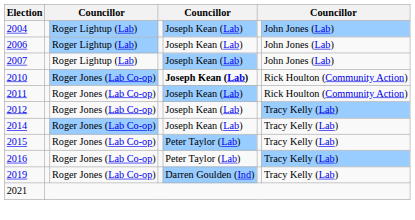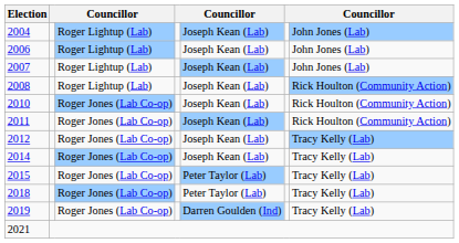+ row: 2008 | Roger Lightup (Lab) | Joseph Kean (Lab) | Rick Houlton (Community Action)
2010 | column 5: bold -> normal
- row: 2016 | Roger Jones (Lab Co-op) | Peter Taylor (Lab) | Tracy Kelly (Lab)
+ row: 2018 | Roger Jones (Lab Co-op) | Peter Taylor (Lab) | Tracy Kelly (Lab)
